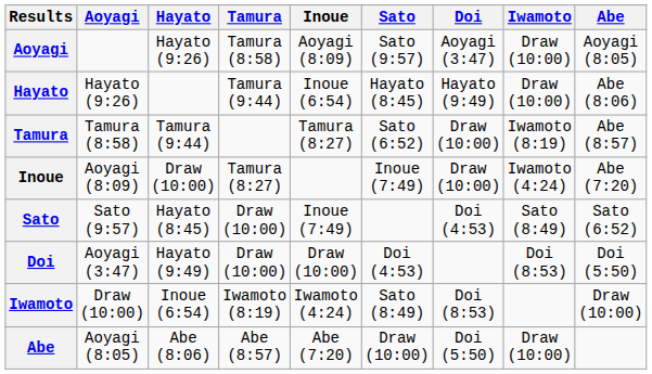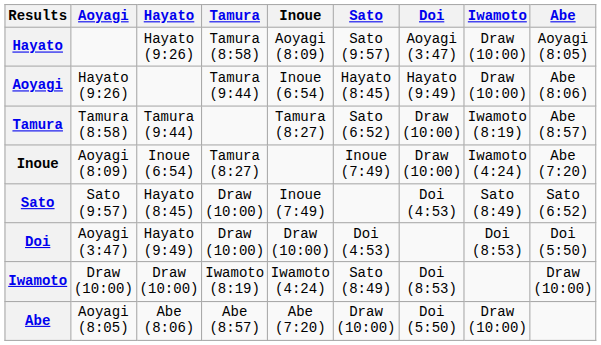row 2 | Results: Aoyagi -> Hayato
row 3 | Results: Hayato -> Aoyagi
row 5 | Hayato: Draw (10:00) -> Inoue (6:54)
row 8 | Hayato: Inoue (6:54) -> Draw (10:00)
